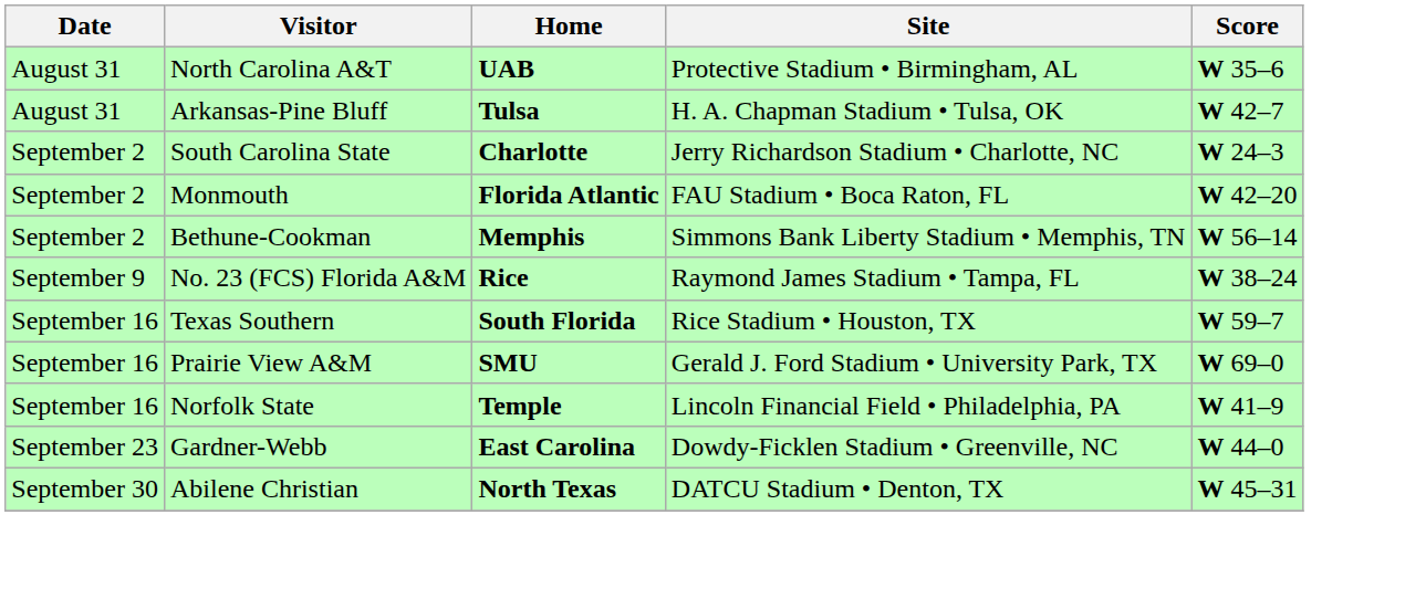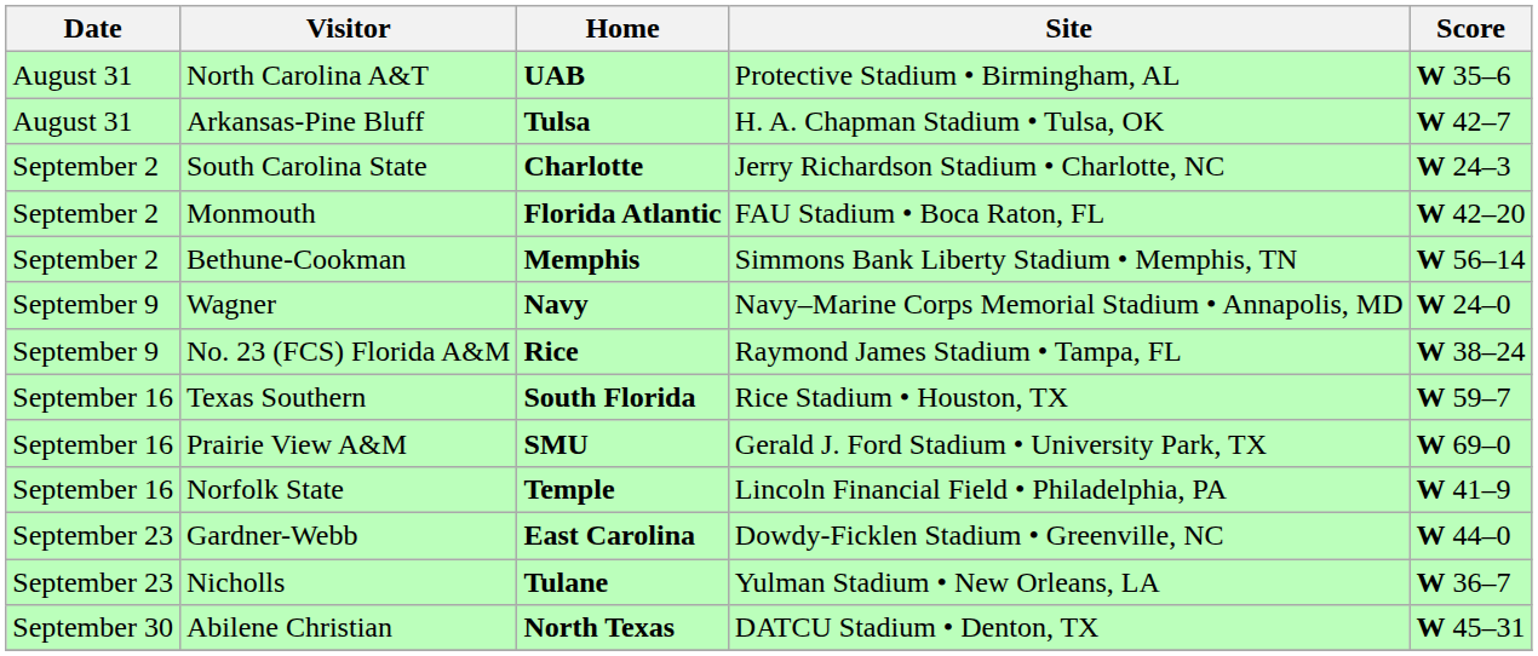+ row: September 9 | Wagner | Navy | Navy–Marine Corps Memorial Stadium • Annapolis, MD | W 24–0
+ row: September 23 | Nicholls | Tulane | Yulman Stadium • New Orleans, LA | W 36–7
